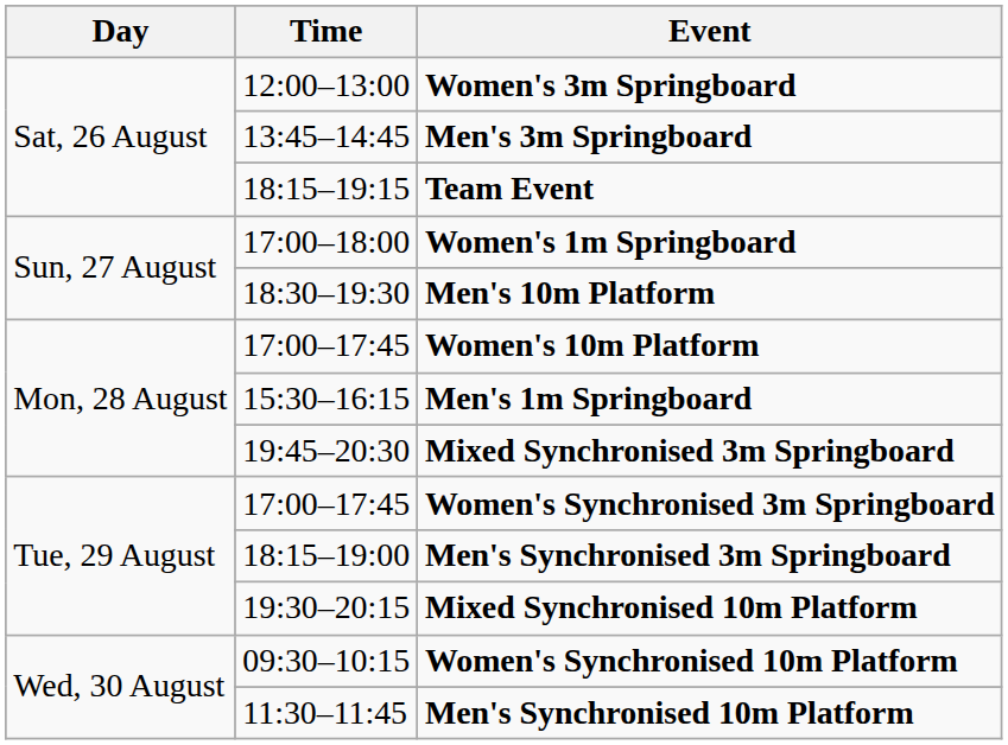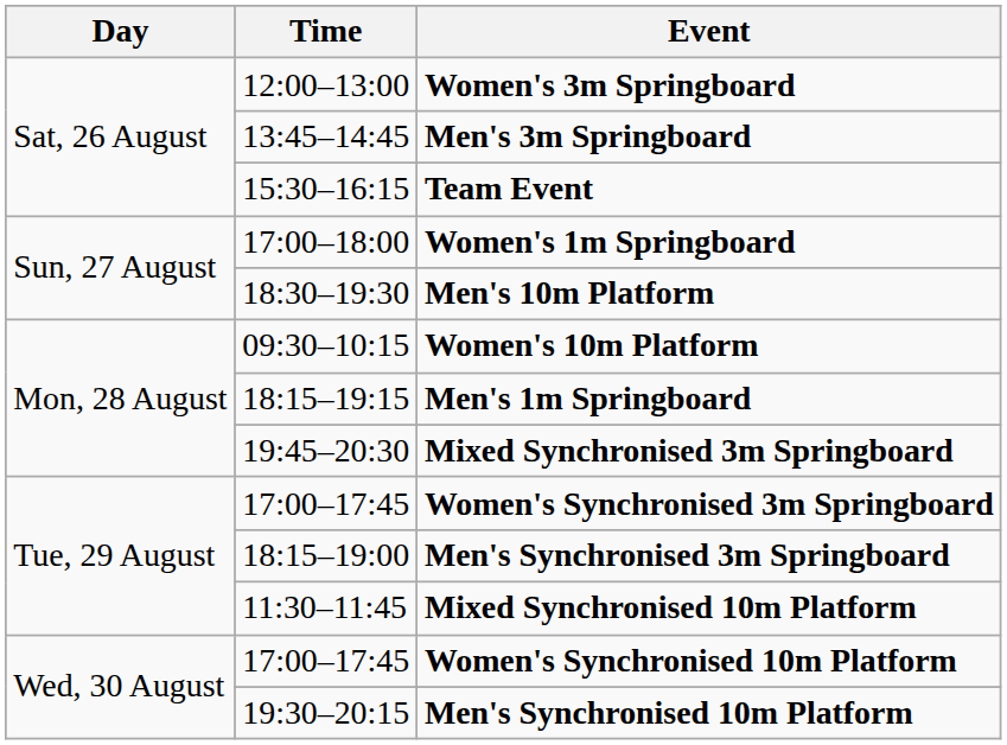Team Event | Time: 18:15–19:15 -> 15:30–16:15
Women's 10m Platform | Time: 17:00–17:45 -> 09:30–10:15
Men's 1m Springboard | Time: 15:30–16:15 -> 18:15–19:15
Mixed Synchronised 10m Platform | Time: 19:30–20:15 -> 11:30–11:45
Women's Synchronised 10m Platform | Time: 09:30–10:15 -> 17:00–17:45
Men's Synchronised 10m Platform | Time: 11:30–11:45 -> 19:30–20:15
